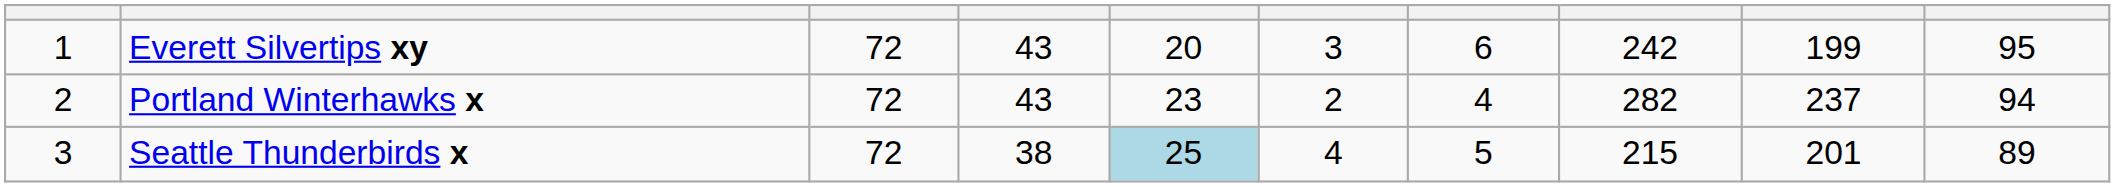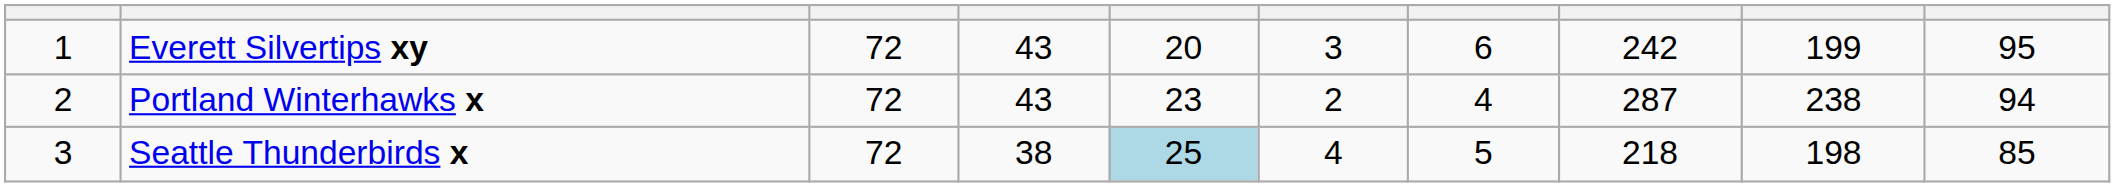Portland Winterhawks x | column 8: 282 -> 287
Portland Winterhawks x | column 9: 237 -> 238
Seattle Thunderbirds x | column 8: 215 -> 218
Seattle Thunderbirds x | column 9: 201 -> 198
Seattle Thunderbirds x | column 10: 89 -> 85
